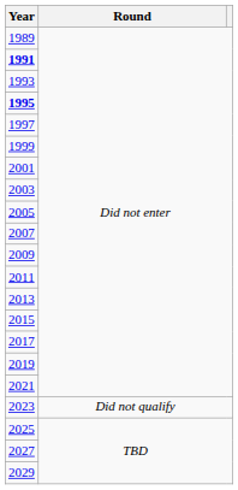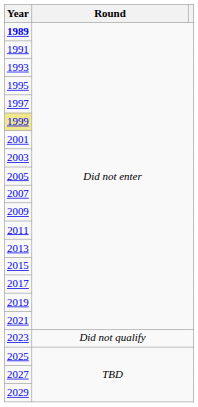1989 | Year: normal -> bold
1991 | Year: bold -> normal
1995 | Year: bold -> normal
1999 | Year: no background -> khaki background
